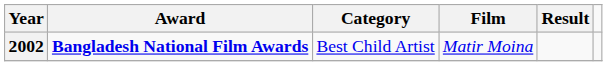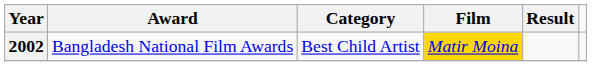2002 | Award: bold -> normal
2002 | Film: no background -> gold background
